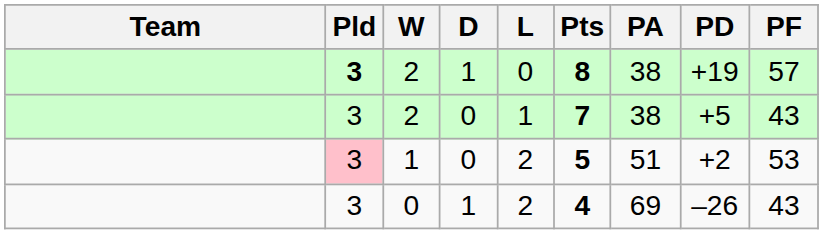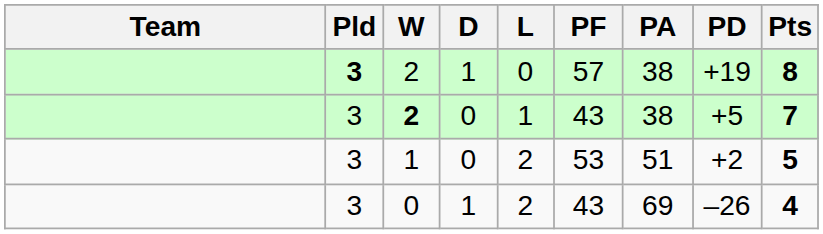columns swapped: PF <-> Pts
row 3 | W: normal -> bold
row 4 | Pld: pink background -> no background
